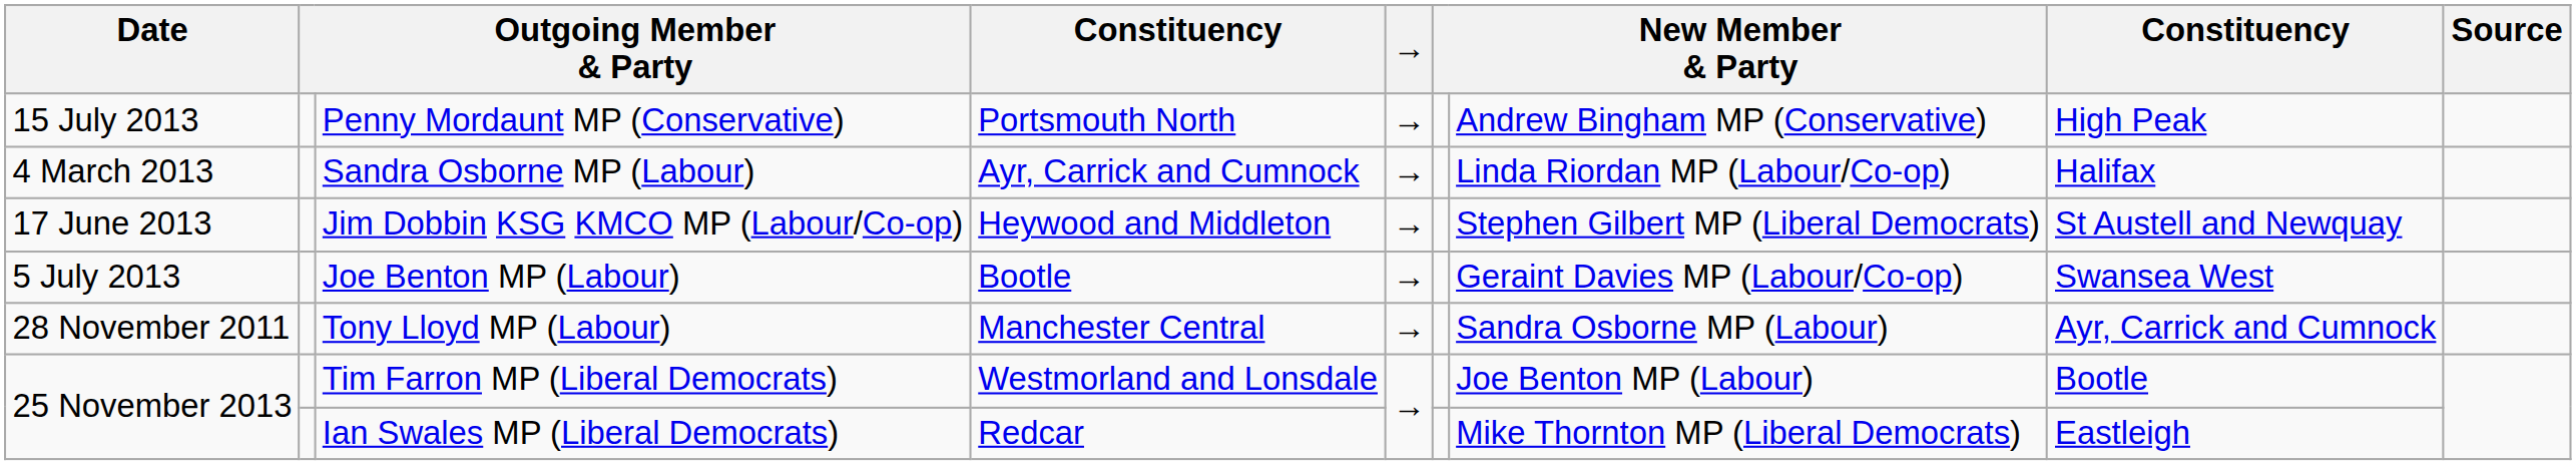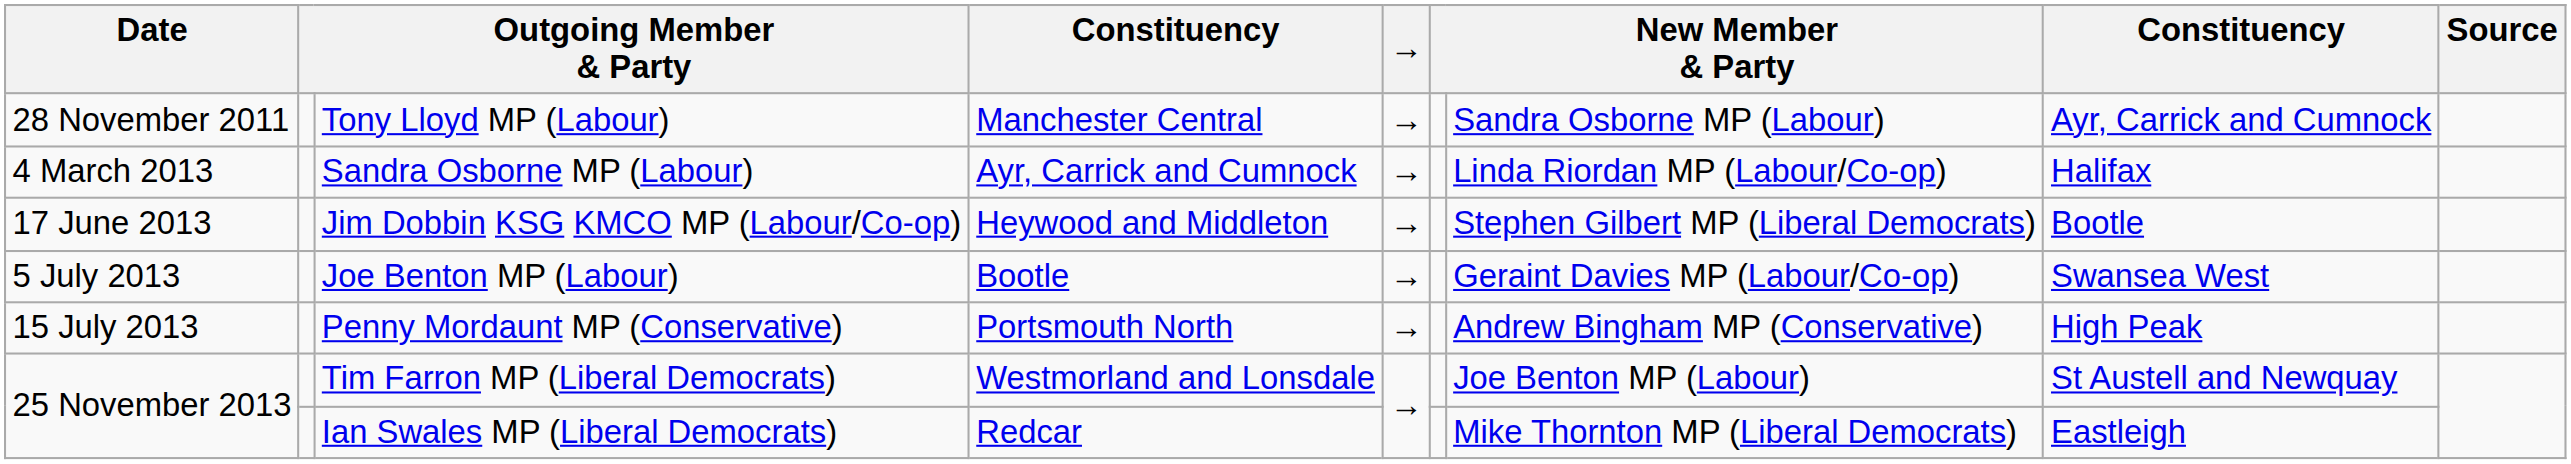rows swapped: Tony Lloyd MP (Labour) <-> Penny Mordaunt MP (Conservative)
Jim Dobbin KSG KMCO MP (Labour/Co-op) | column 8: St Austell and Newquay -> Bootle
Tim Farron MP (Liberal Democrats) | column 8: Bootle -> St Austell and Newquay
